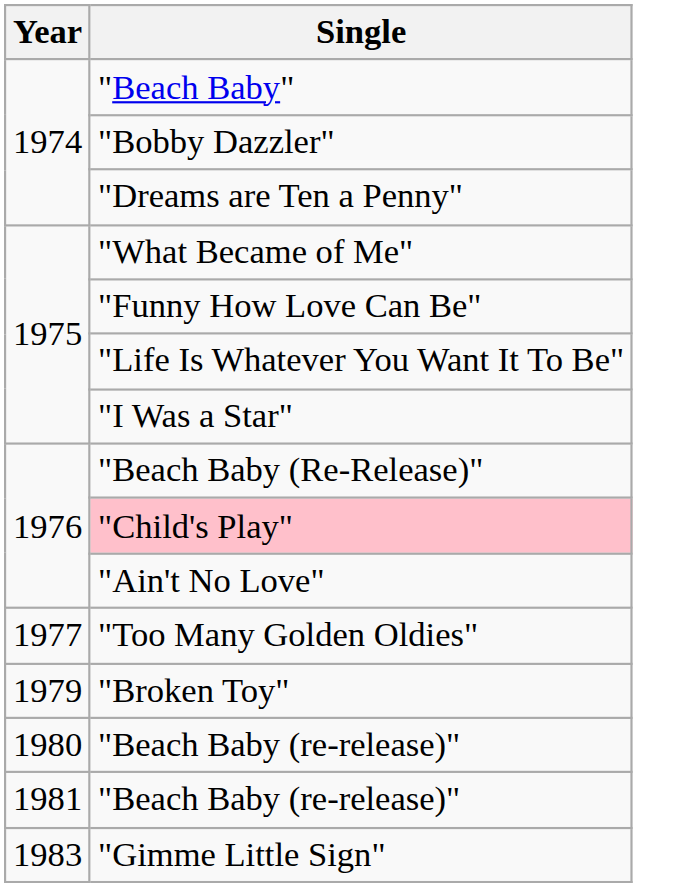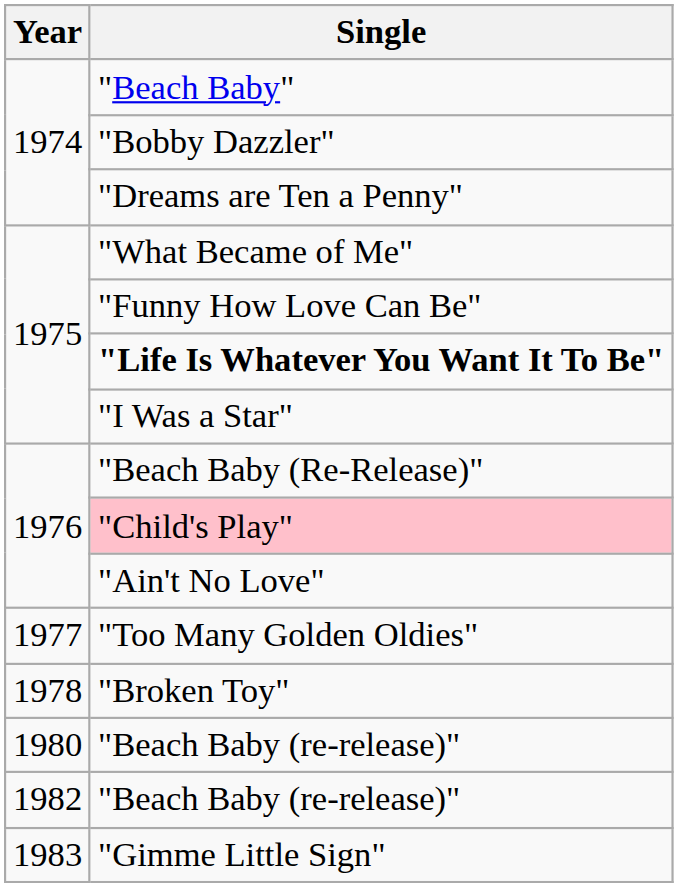row 7 | Single: normal -> bold
row 13 | Year: 1979 -> 1978
row 15 | Year: 1981 -> 1982
